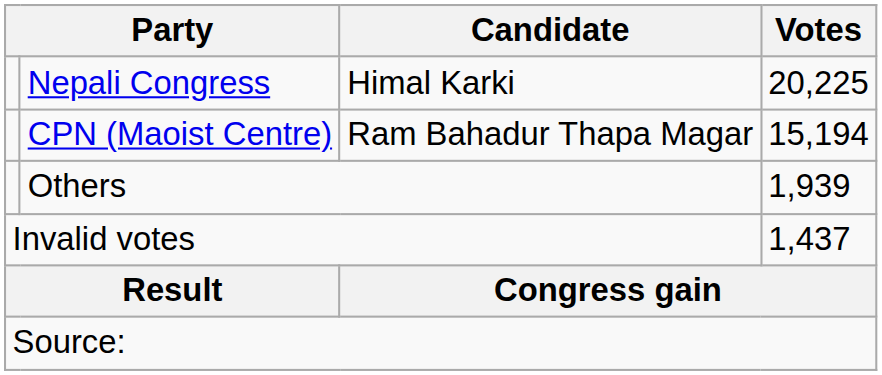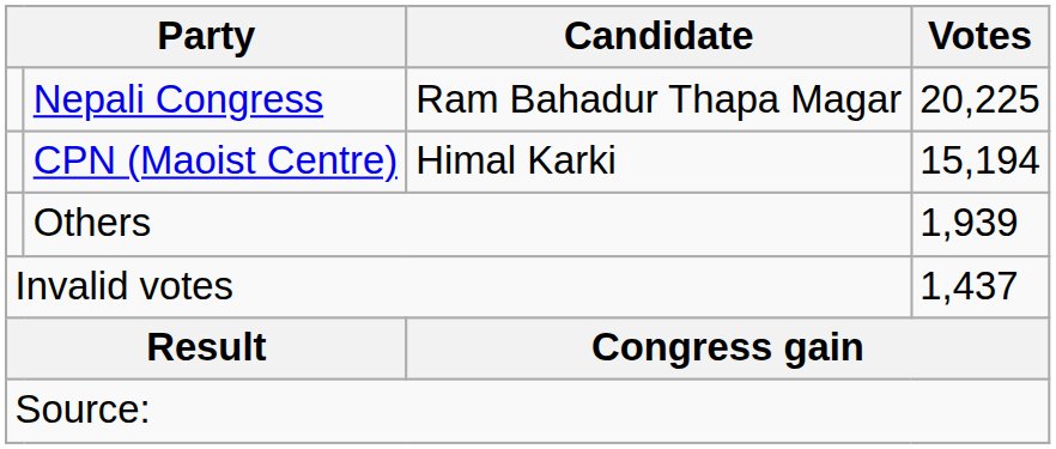Nepali Congress | Candidate: Himal Karki -> Ram Bahadur Thapa Magar
CPN (Maoist Centre) | Candidate: Ram Bahadur Thapa Magar -> Himal Karki
